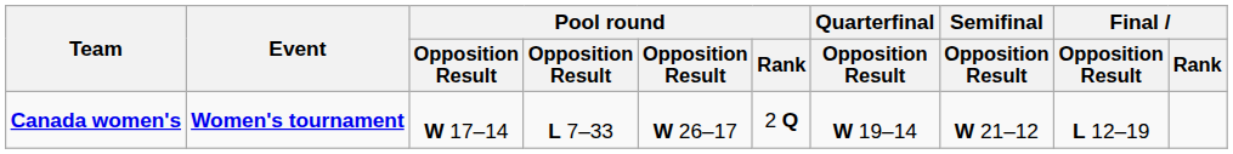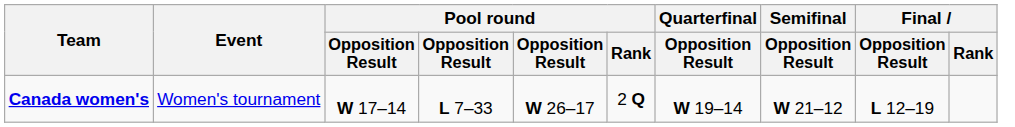Canada women's | Event: bold -> normal
